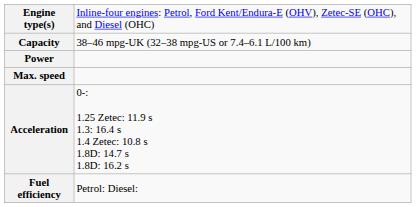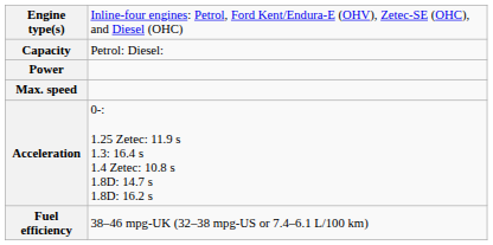Capacity | column 2: 38–46 mpg-UK (32–38 mpg-US or 7.4–6.1 L/100 km) -> Petrol: Diesel:
Fuel efficiency | column 2: Petrol: Diesel: -> 38–46 mpg-UK (32–38 mpg-US or 7.4–6.1 L/100 km)
